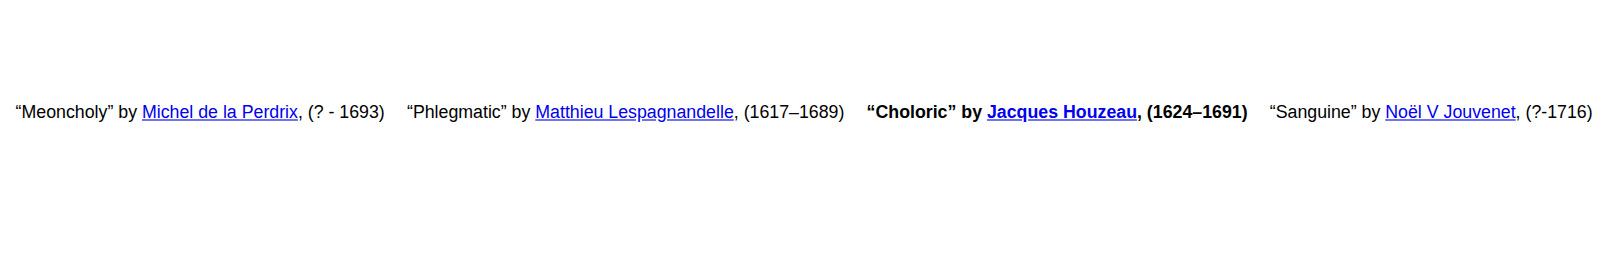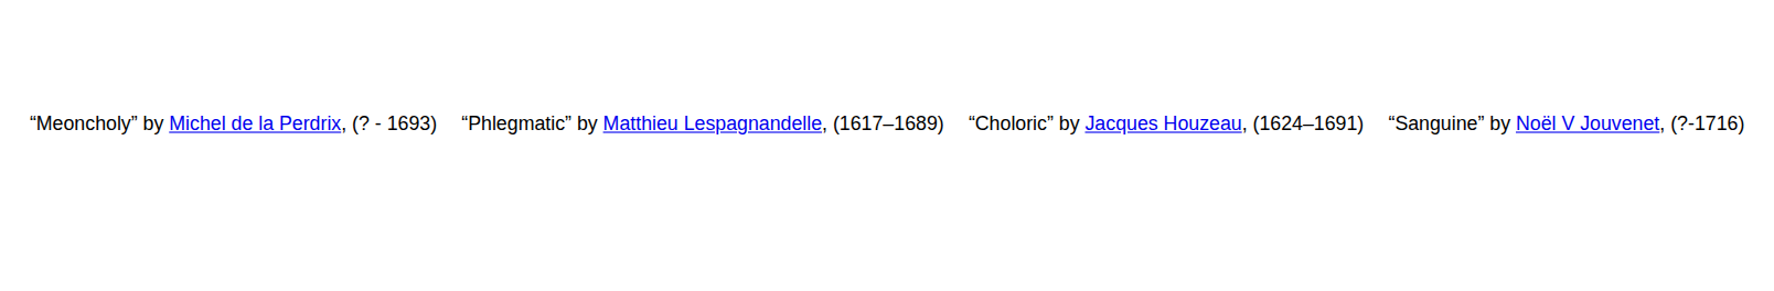“Meoncholy” by Michel de la Perdrix, (? - 1693) | column 3: bold -> normal
